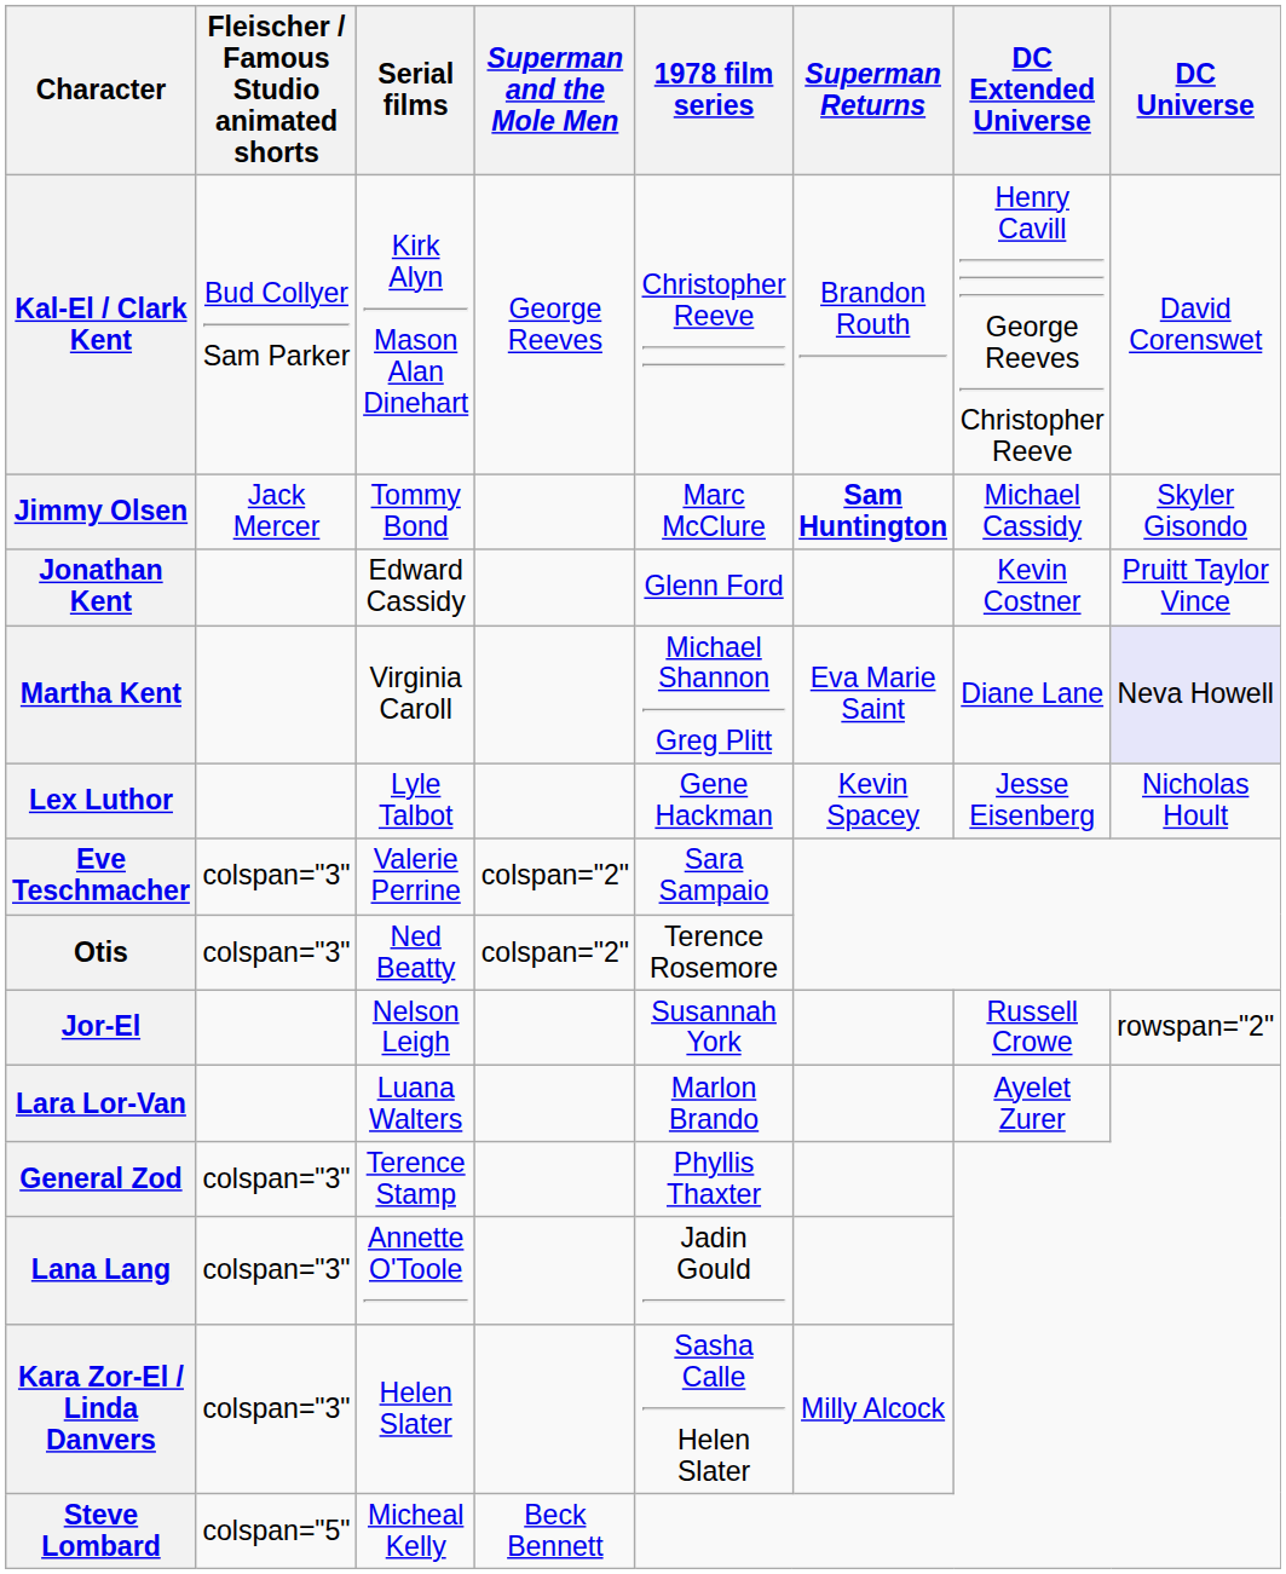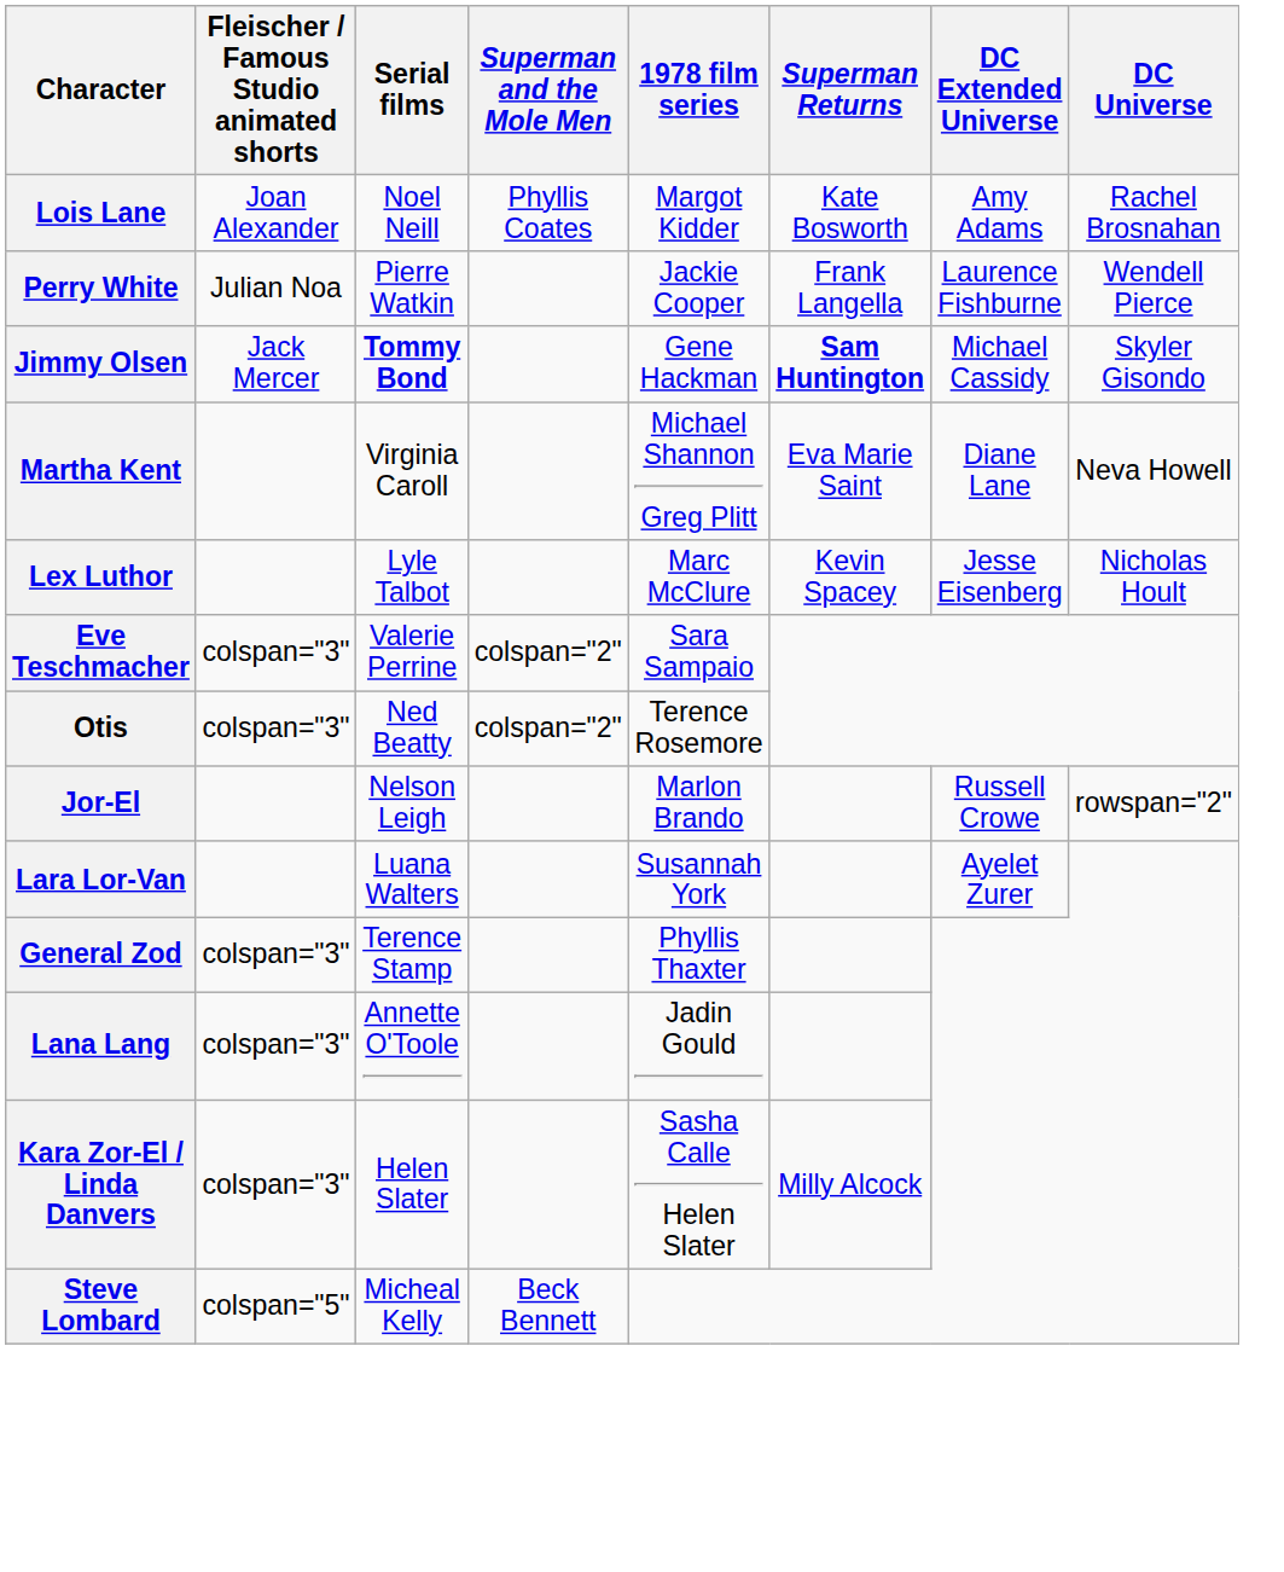- row: Kal-El / Clark Kent | Bud Collyer Sam Parker | Kirk Alyn Mason Alan Dinehart | George Reeves | Christopher Reeve | Brandon Routh | Henry Cavill George Reeves Christopher Reeve | David Corenswet
+ row: Lois Lane | Joan Alexander | Noel Neill | Phyllis Coates | Margot Kidder | Kate Bosworth | Amy Adams | Rachel Brosnahan
+ row: Perry White | Julian Noa | Pierre Watkin | Jackie Cooper | Frank Langella | Laurence Fishburne | Wendell Pierce
Jimmy Olsen | Serial films: normal -> bold
Jimmy Olsen | 1978 film series: Marc McClure -> Gene Hackman
- row: Jonathan Kent | Edward Cassidy | Glenn Ford | Kevin Costner | Pruitt Taylor Vince
Martha Kent | DC Universe: lavender background -> no background
Lex Luthor | 1978 film series: Gene Hackman -> Marc McClure
Jor-El | 1978 film series: Susannah York -> Marlon Brando
Lara Lor-Van | 1978 film series: Marlon Brando -> Susannah York
